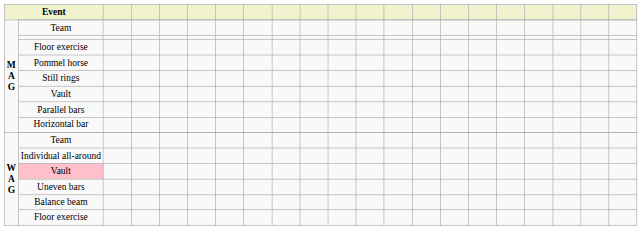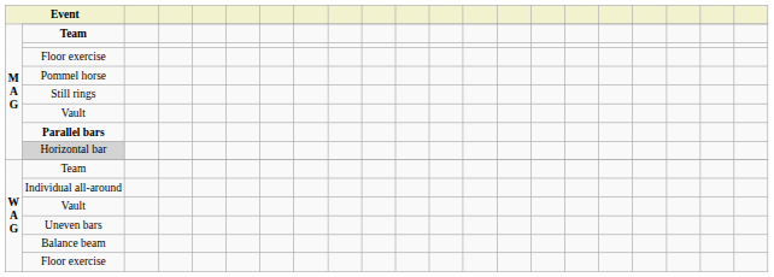M A G / Team | column 2: normal -> bold
Parallel bars | column 2: normal -> bold
Horizontal bar | column 2: no background -> lightgrey background
W A G / Vault | column 2: pink background -> no background
